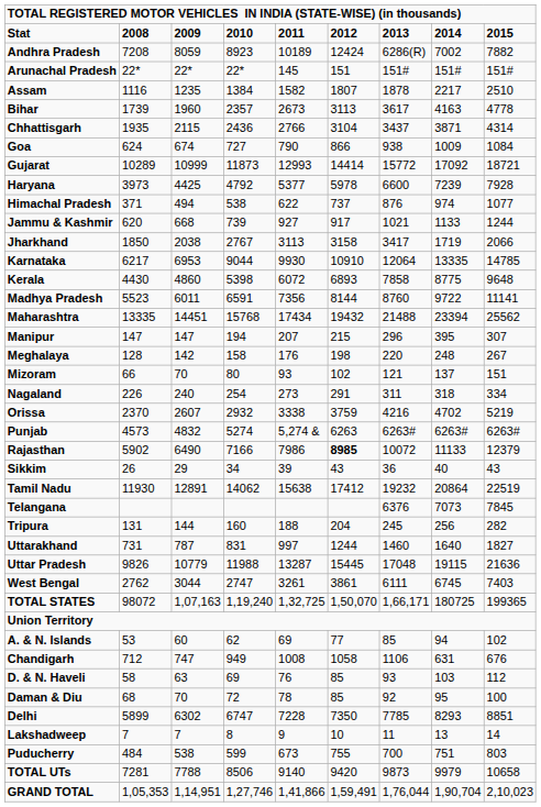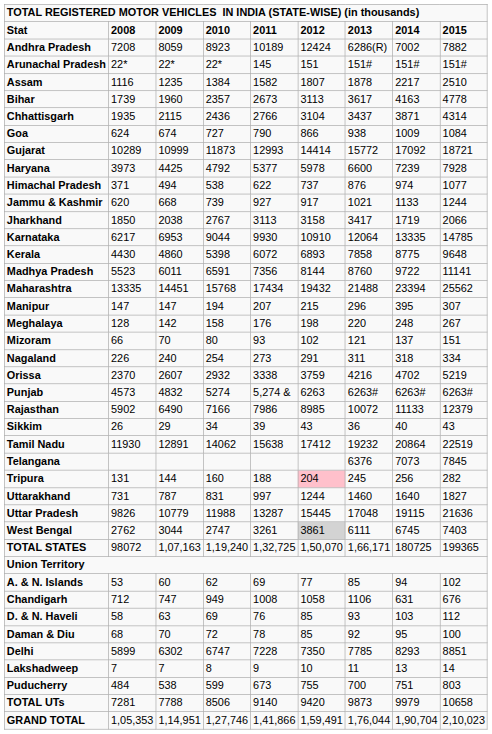Rajasthan | column 6: bold -> normal
Tripura | column 6: no background -> pink background
West Bengal | column 6: no background -> lightgrey background
